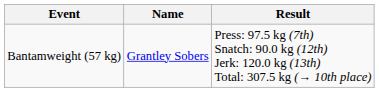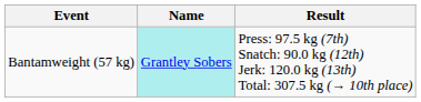row 2 | Name: no background -> paleturquoise background
